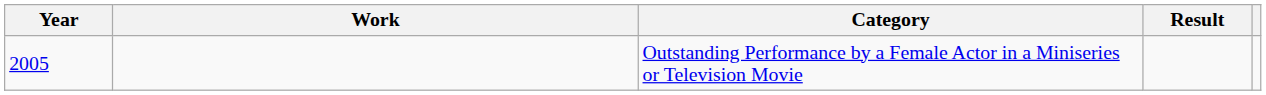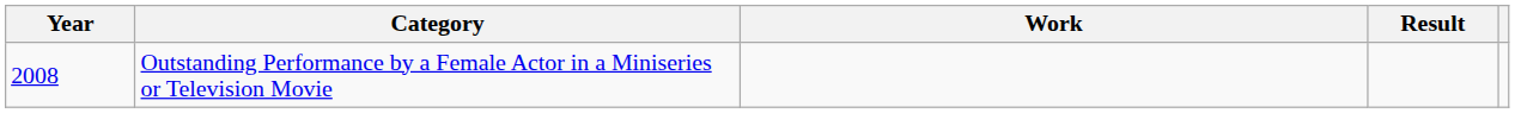columns swapped: Work <-> Category
row 2 | Year: 2005 -> 2008
